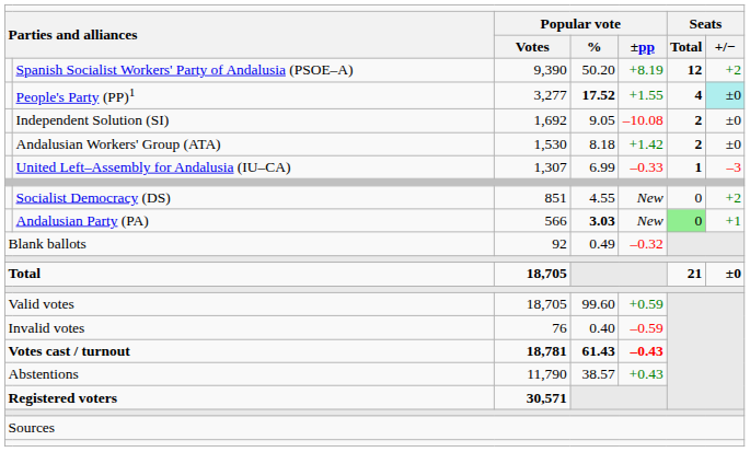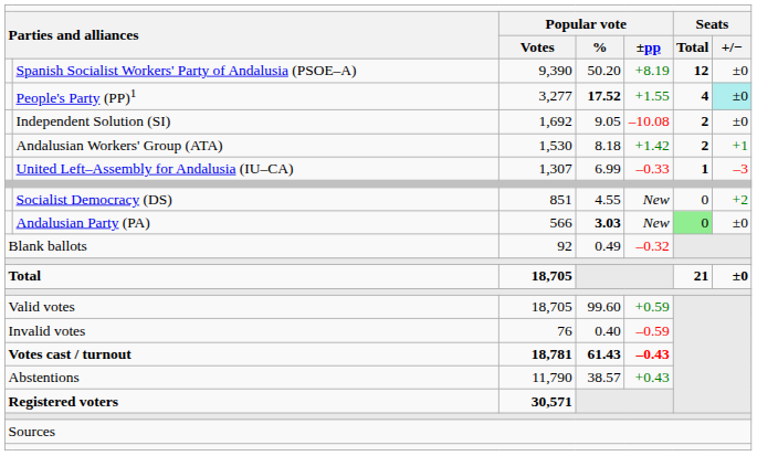Spanish Socialist Workers' Party of Andalusia (PSOE–A) | column 7: +2 -> ±0
Andalusian Workers' Group (ATA) | column 7: ±0 -> +1
Andalusian Party (PA) | column 7: +1 -> ±0
